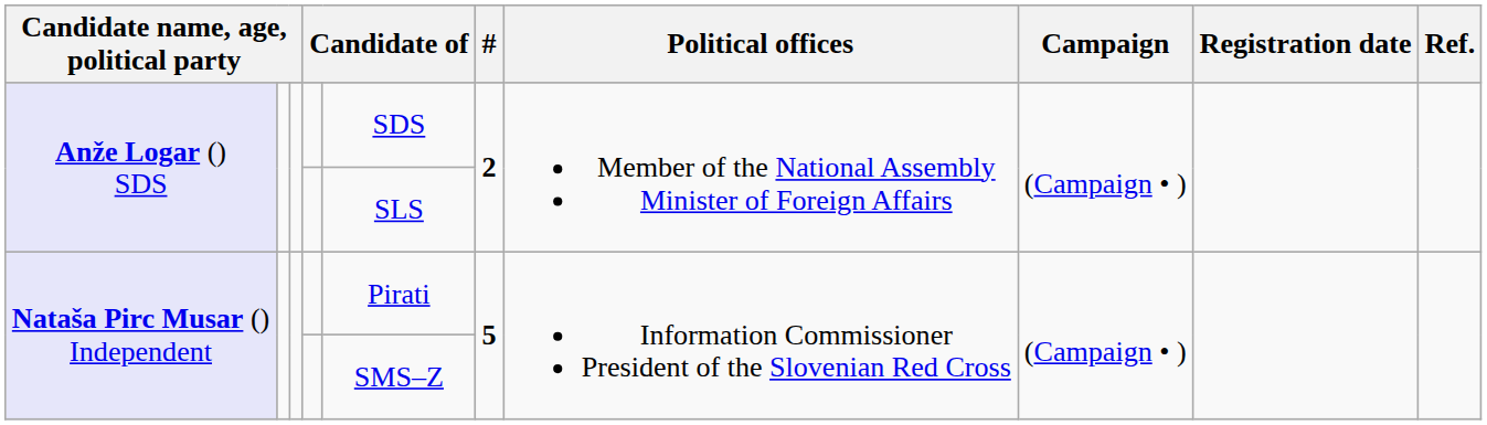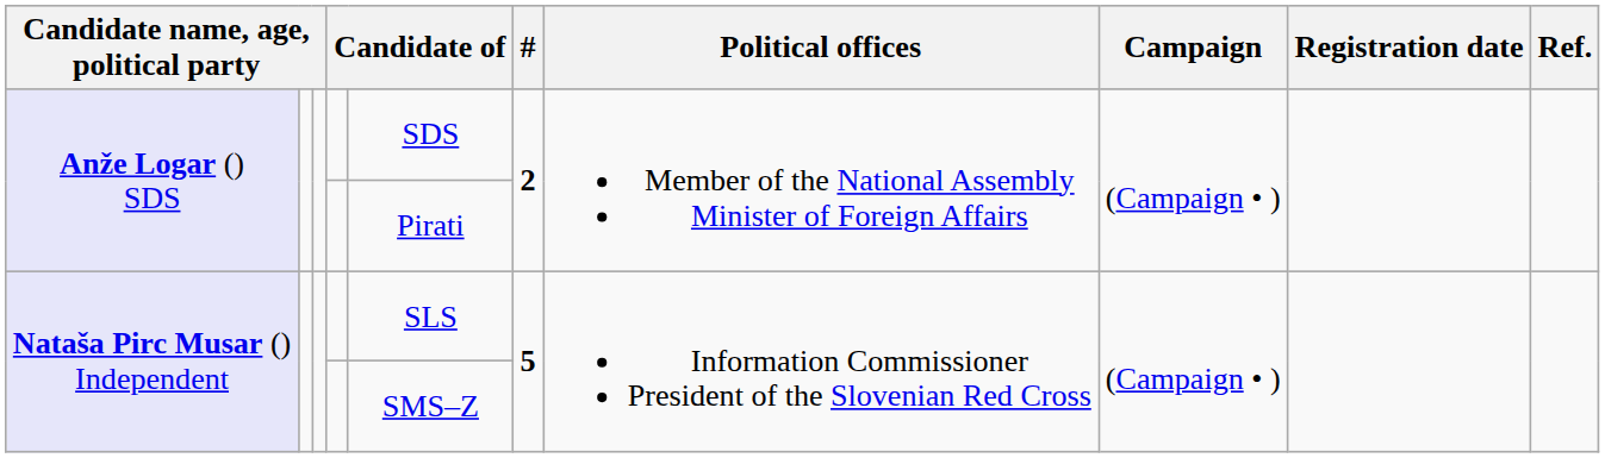row 3 | column 5: SLS -> Pirati
row 4 | column 5: Pirati -> SLS
